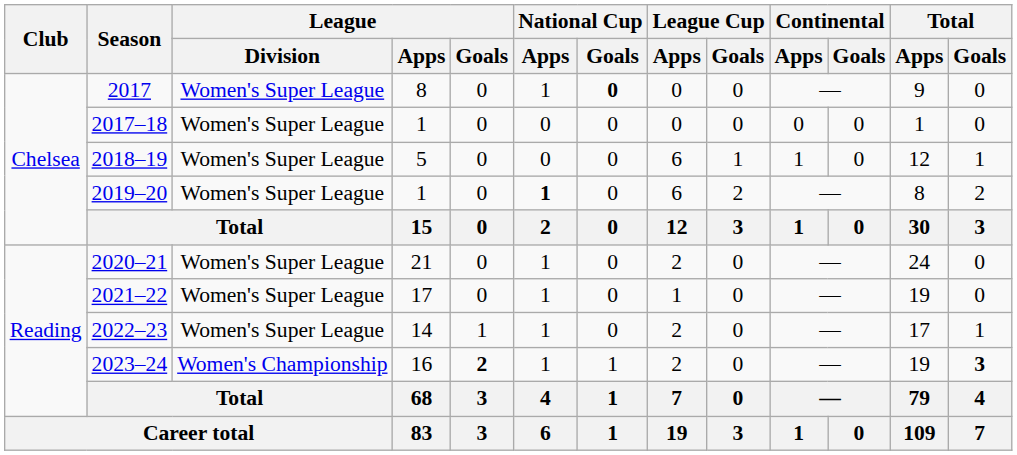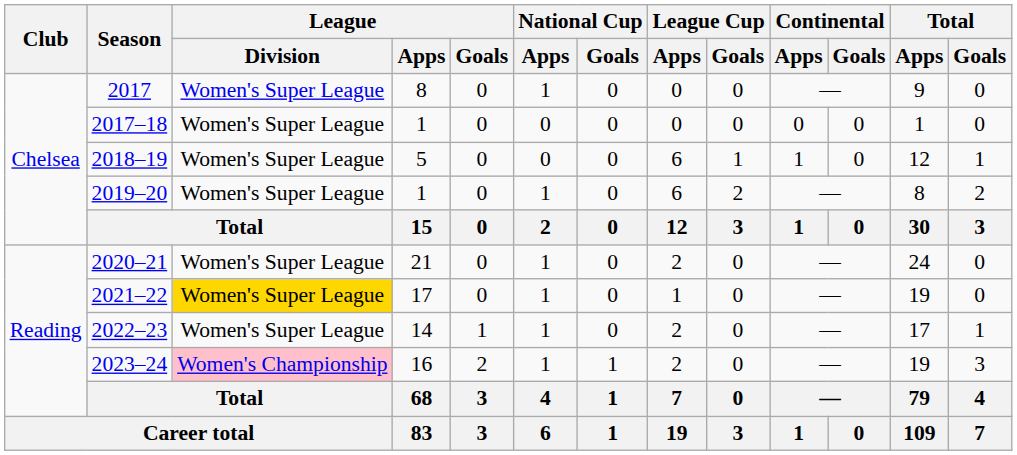2017 | National Cup / Goals: bold -> normal
2019–20 | National Cup / Apps: bold -> normal
2021–22 | League / Division: no background -> gold background
2023–24 | League / Division: no background -> pink background
2023–24 | League / Goals: bold -> normal
2023–24 | Total / Goals: bold -> normal
